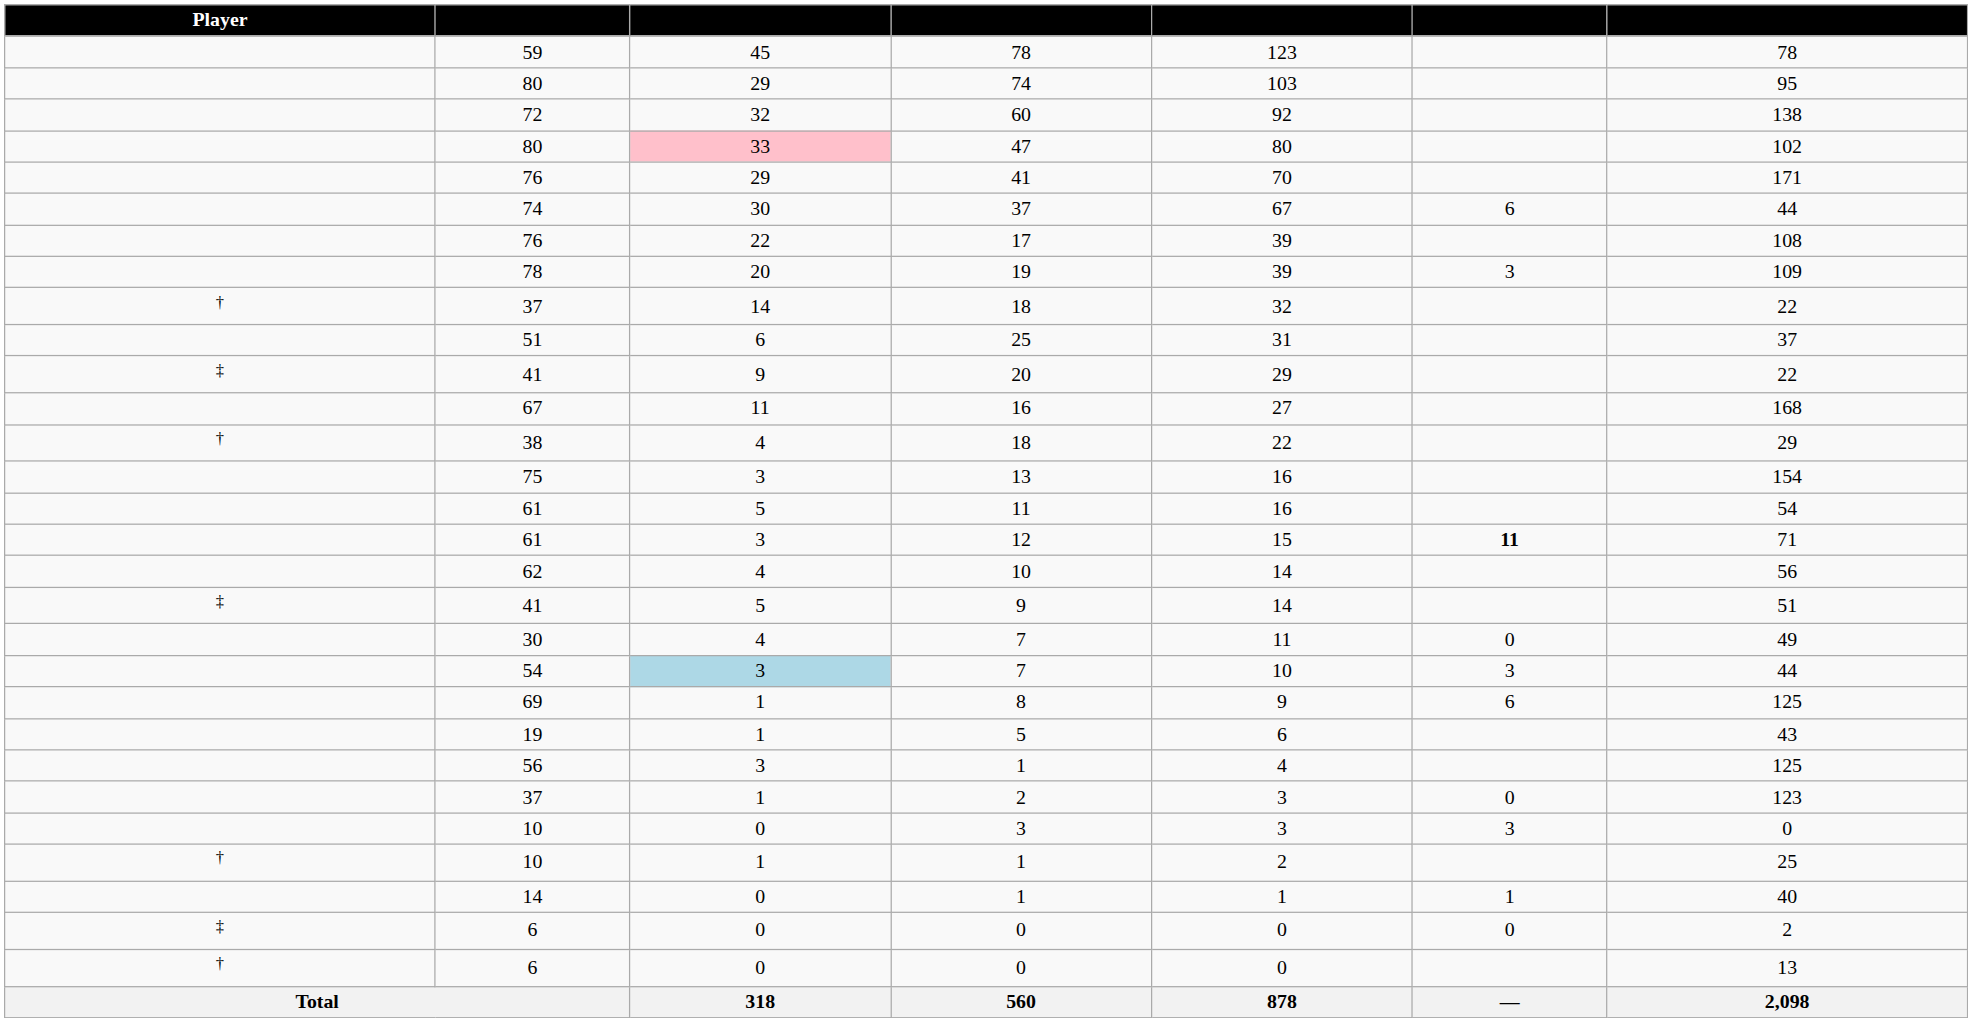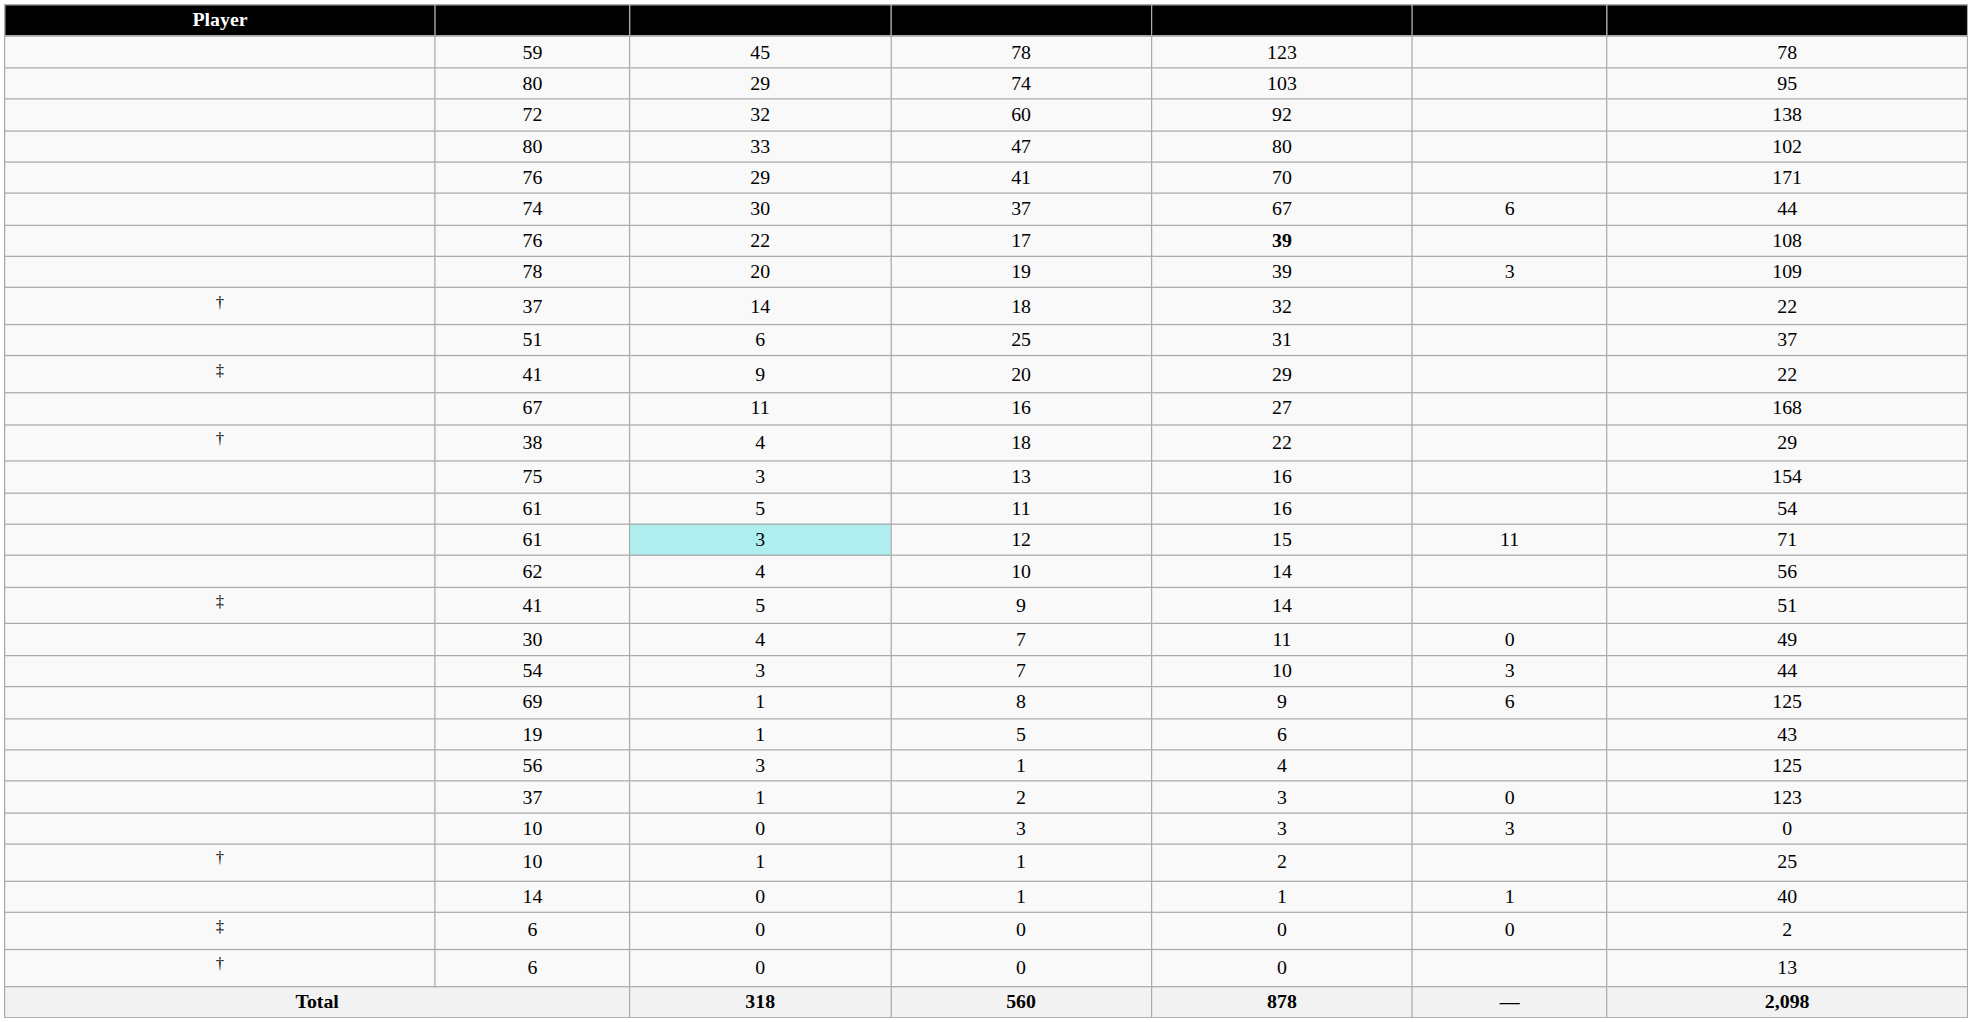47 | column 3: pink background -> no background
17 | column 5: normal -> bold
12 | column 3: no background -> paleturquoise background
12 | column 6: bold -> normal
54 / 7 | column 3: lightblue background -> no background
